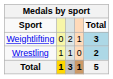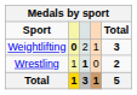Weightlifting | column 2: normal -> bold
Weightlifting | Total: lightblue background -> no background
Wrestling | column 3: normal -> bold
Wrestling | Total: lightblue background -> no background
